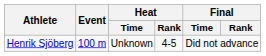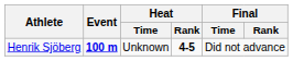Henrik Sjöberg | Event: normal -> bold
Henrik Sjöberg | Heat / Rank: normal -> bold
